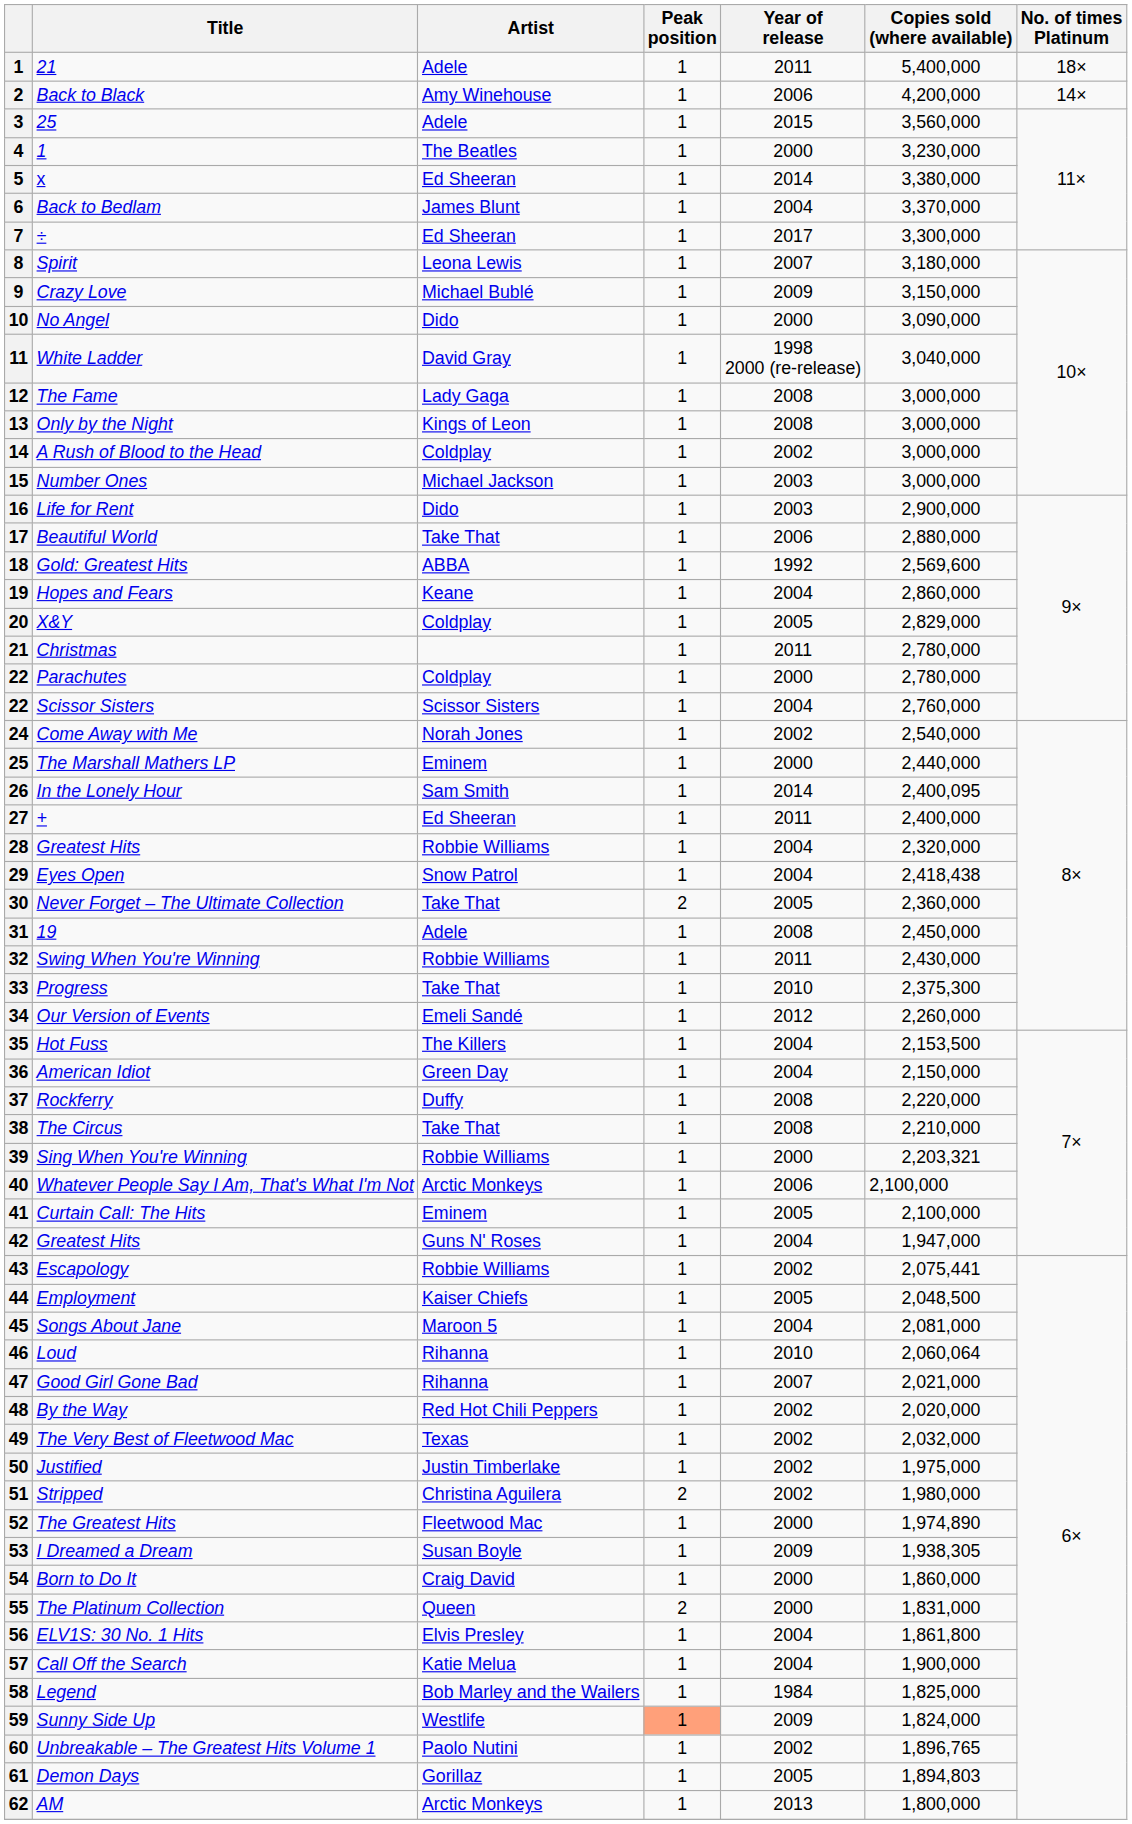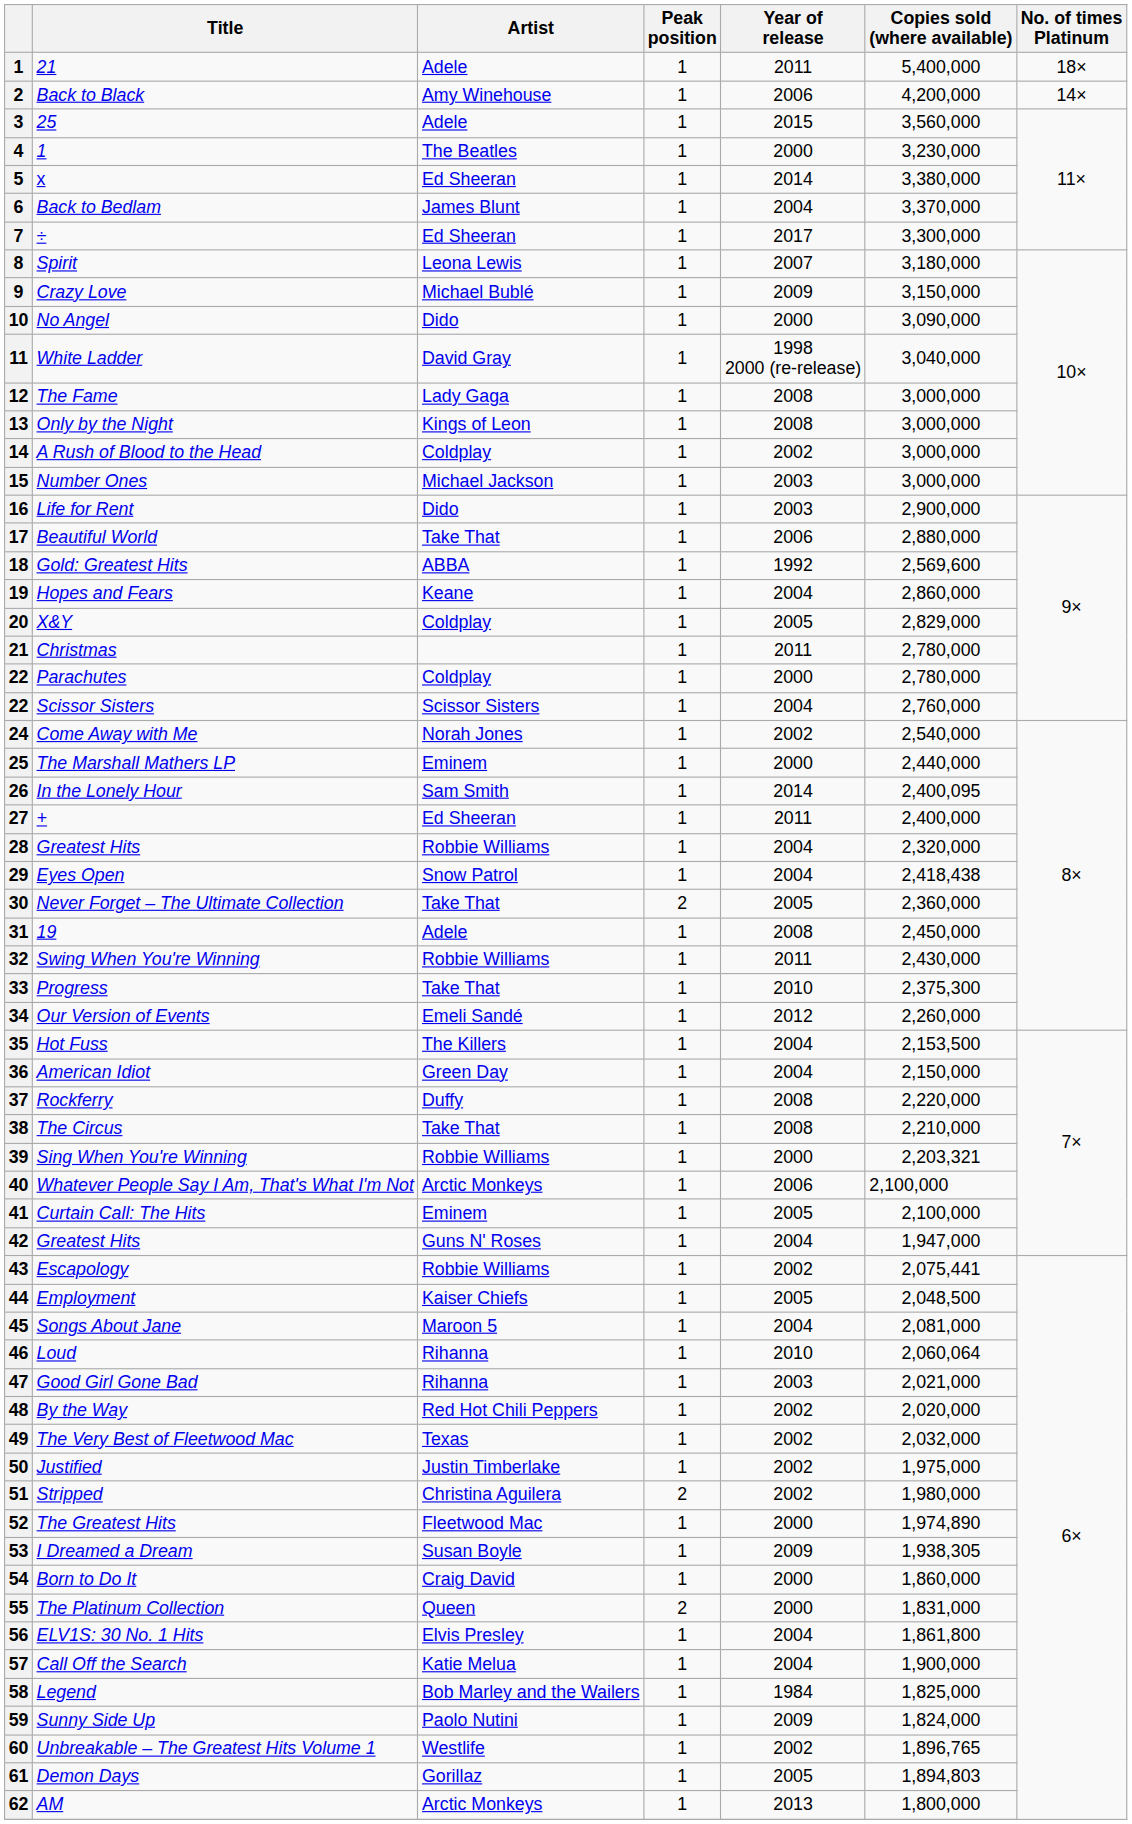47 | Year of release: 2007 -> 2003
59 | Artist: Westlife -> Paolo Nutini
59 | Peak position: lightsalmon background -> no background
60 | Artist: Paolo Nutini -> Westlife
